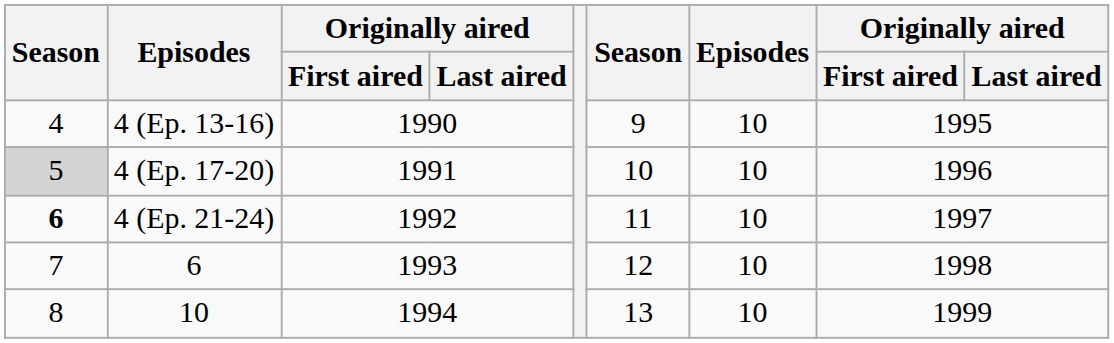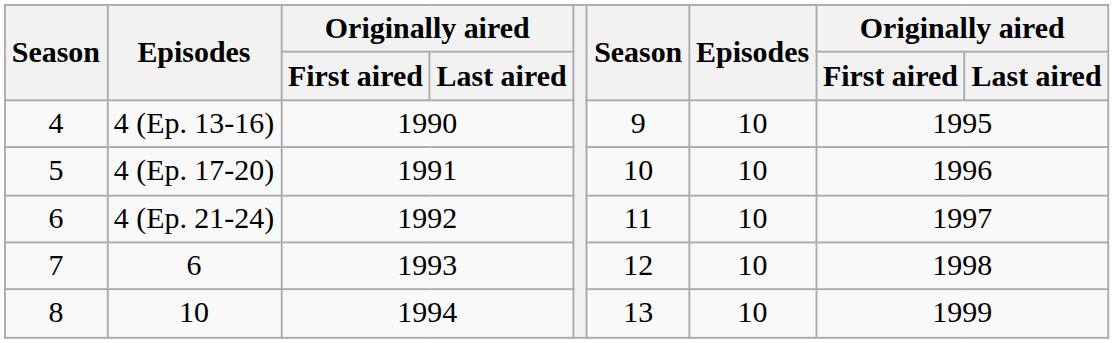4 (Ep. 17-20) | column 1: lightgrey background -> no background
4 (Ep. 21-24) | column 1: bold -> normal
